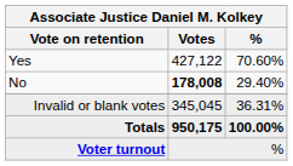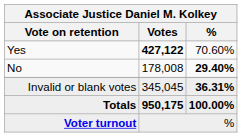Yes | Votes: normal -> bold
No | Votes: bold -> normal
No | %: normal -> bold
Invalid or blank votes | %: normal -> bold
